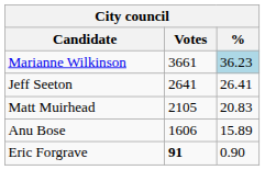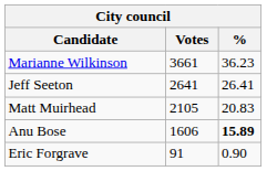Marianne Wilkinson | %: lightblue background -> no background
Anu Bose | %: normal -> bold
Eric Forgrave | Votes: bold -> normal
